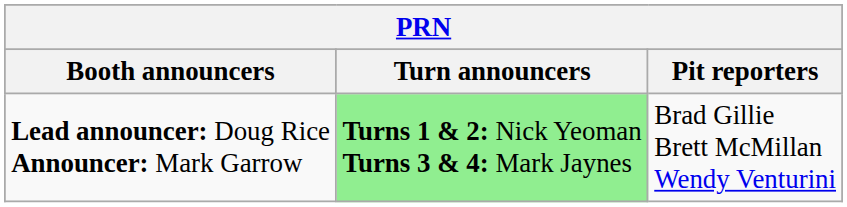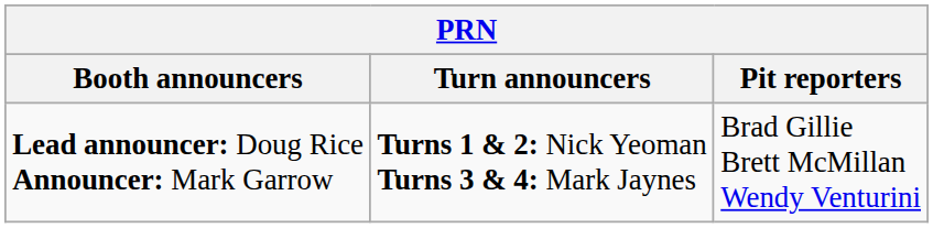Lead announcer: Doug Rice Announcer: Mark Garrow | Turn announcers: lightgreen background -> no background
